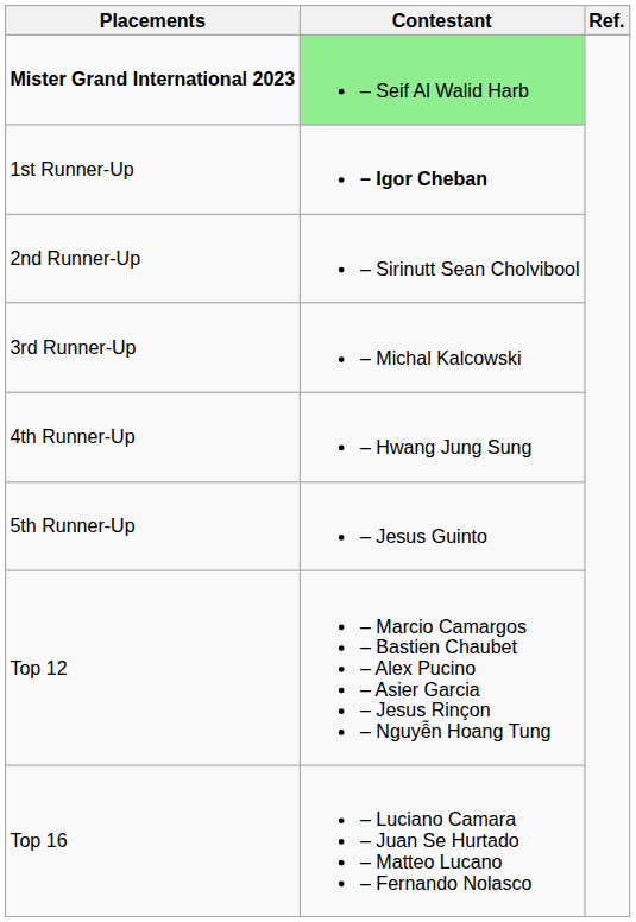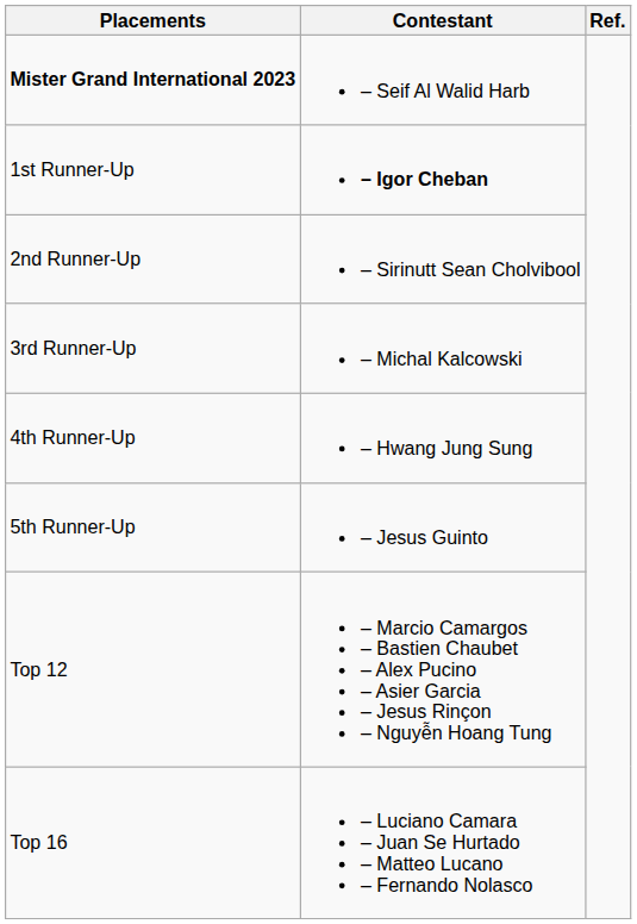Mister Grand International 2023 | Contestant: lightgreen background -> no background
